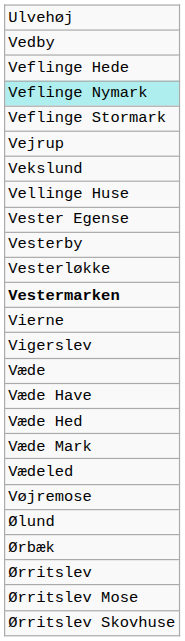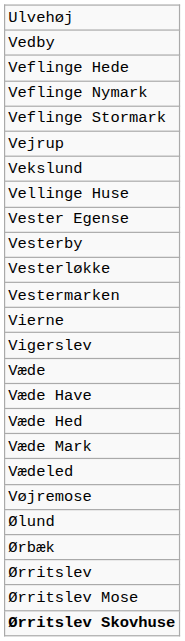row 4 | column 1: paleturquoise background -> no background
row 12 | column 1: bold -> normal
row 25 | column 1: normal -> bold
